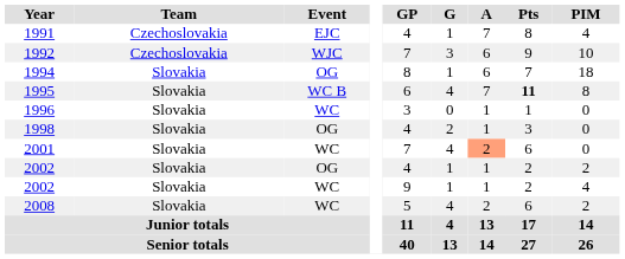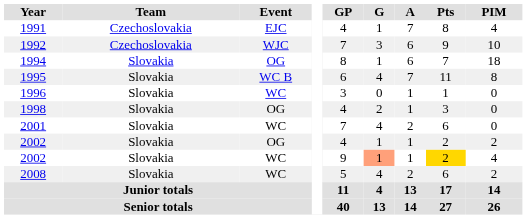1995 | Pts: bold -> normal
2001 | A: lightsalmon background -> no background
2002 / WC | G: no background -> lightsalmon background
2002 / WC | Pts: no background -> gold background
